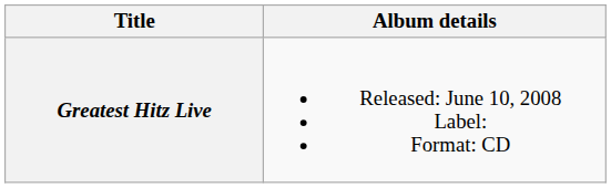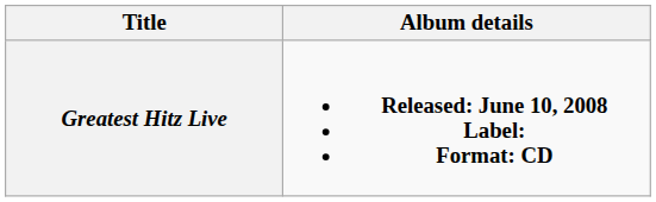Greatest Hitz Live | Album details: normal -> bold
